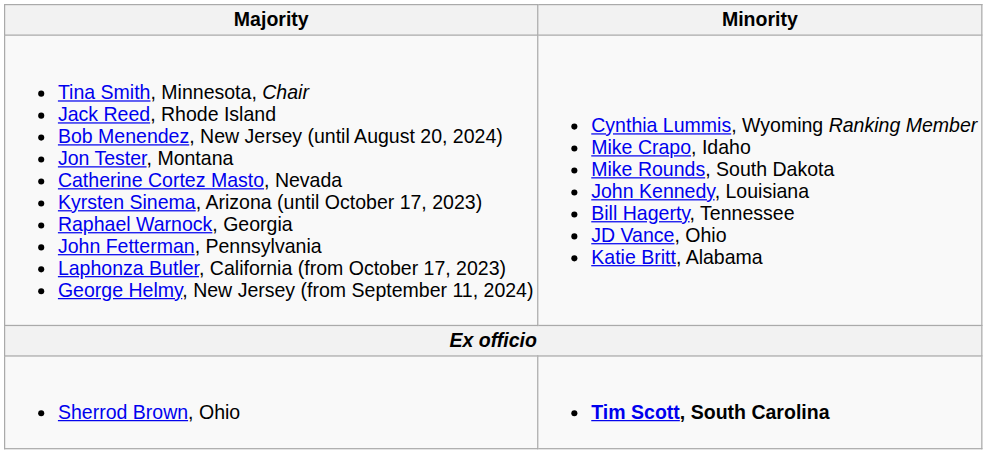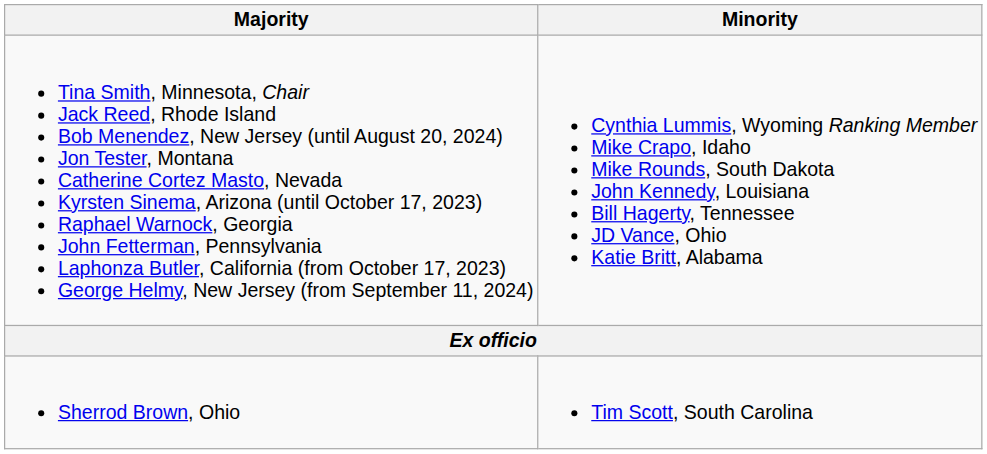Sherrod Brown, Ohio | Minority: bold -> normal
